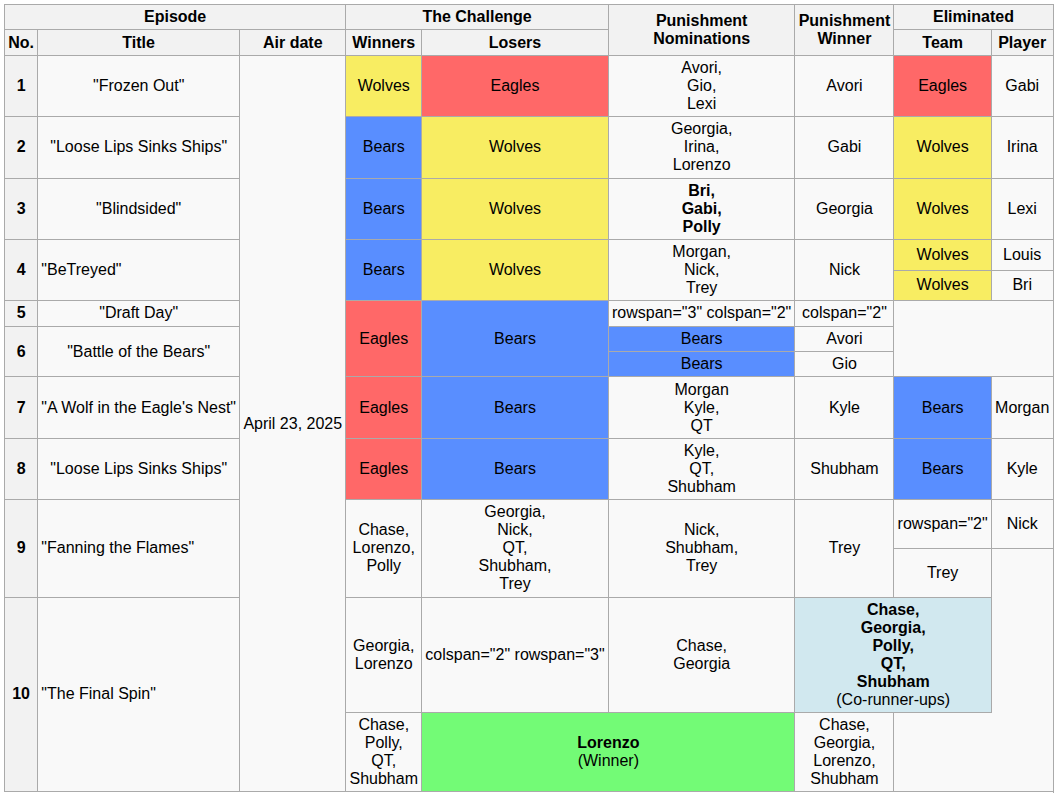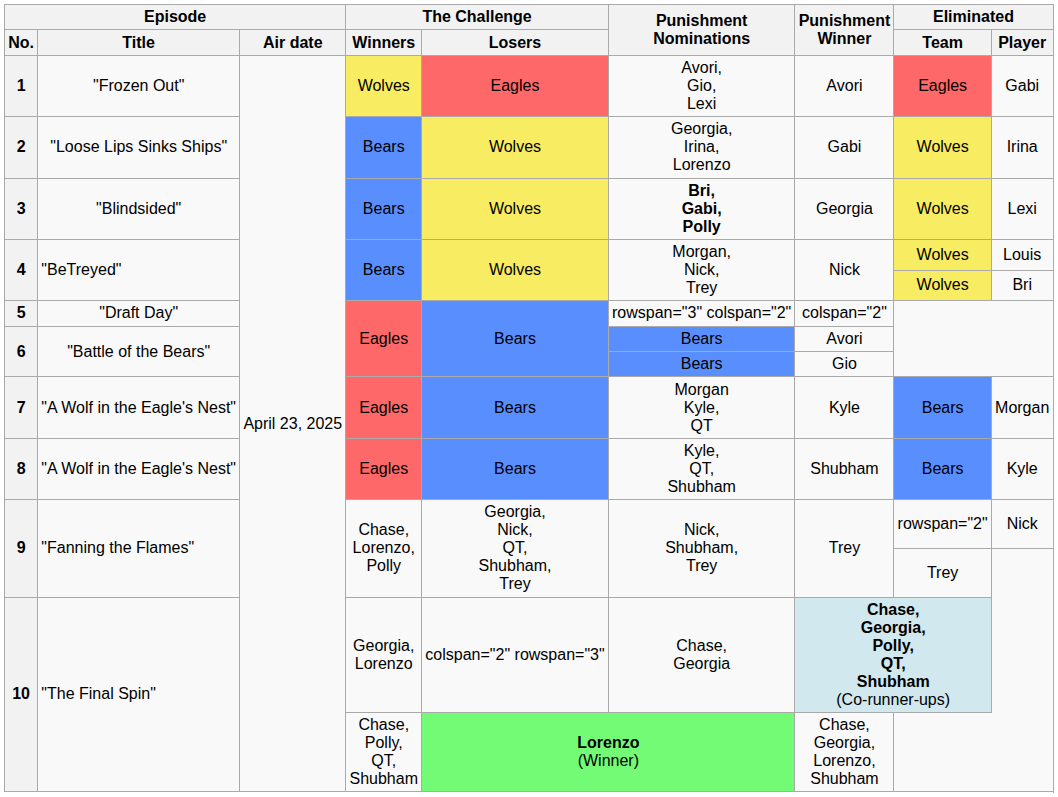8 | Episode / Title: "Loose Lips Sinks Ships" -> "A Wolf in the Eagle's Nest"
